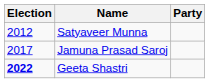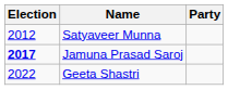Jamuna Prasad Saroj | Election: normal -> bold
Geeta Shastri | Election: bold -> normal
